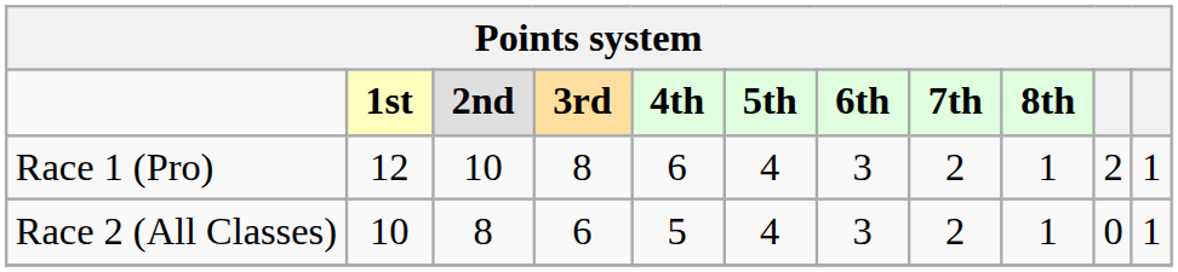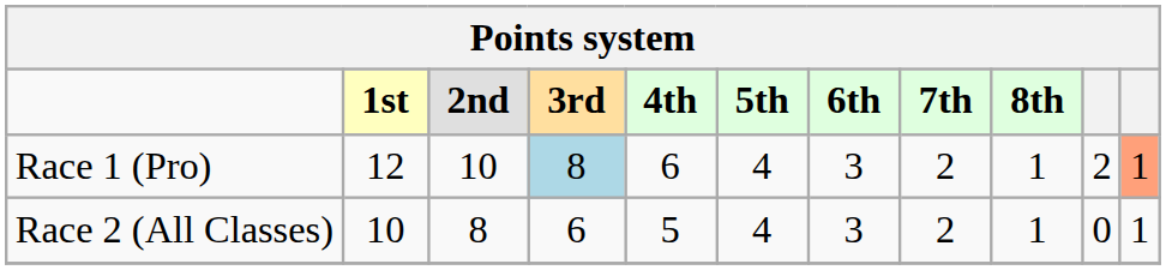Race 1 (Pro) | 3rd: no background -> lightblue background
Race 1 (Pro) | column 11: no background -> lightsalmon background
